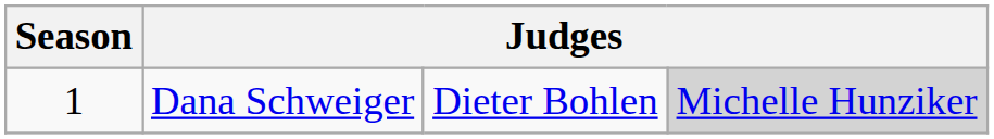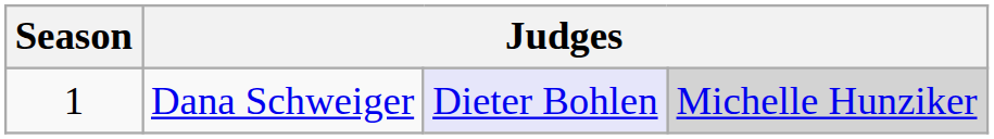Dana Schweiger | column 3: no background -> lavender background
